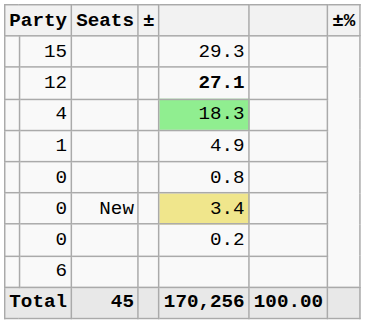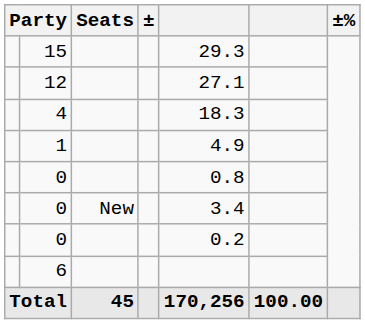12 | column 5: bold -> normal
4 | column 5: lightgreen background -> no background
0 / New | column 5: khaki background -> no background
